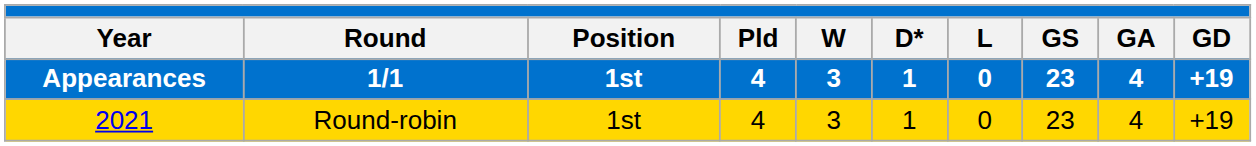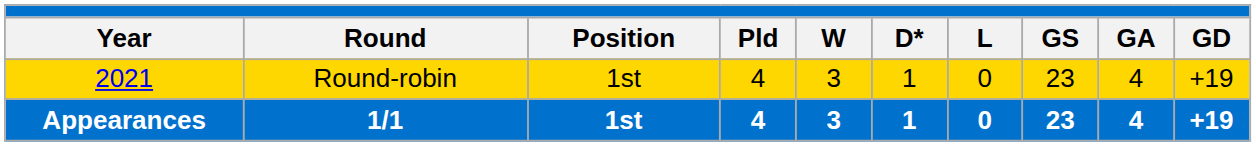rows swapped: 2021 <-> Appearances
